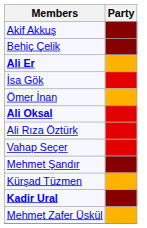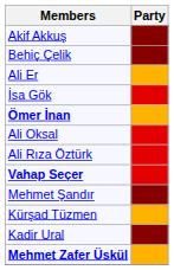Ali Er | Members: bold -> normal
Ömer İnan | Members: normal -> bold
Ali Oksal | Members: bold -> normal
Vahap Seçer | Members: normal -> bold
Kadir Ural | Members: bold -> normal
Mehmet Zafer Üskül | Members: normal -> bold
